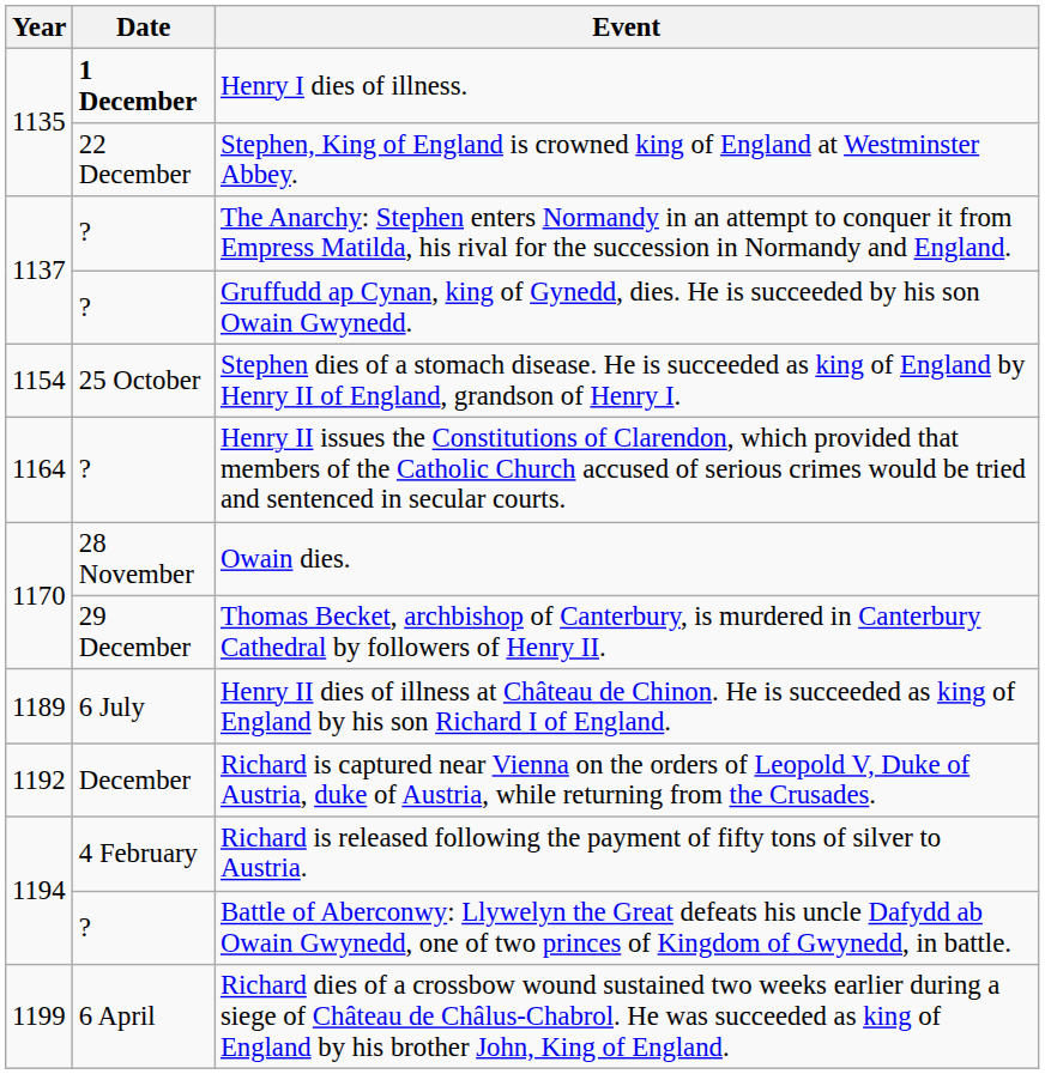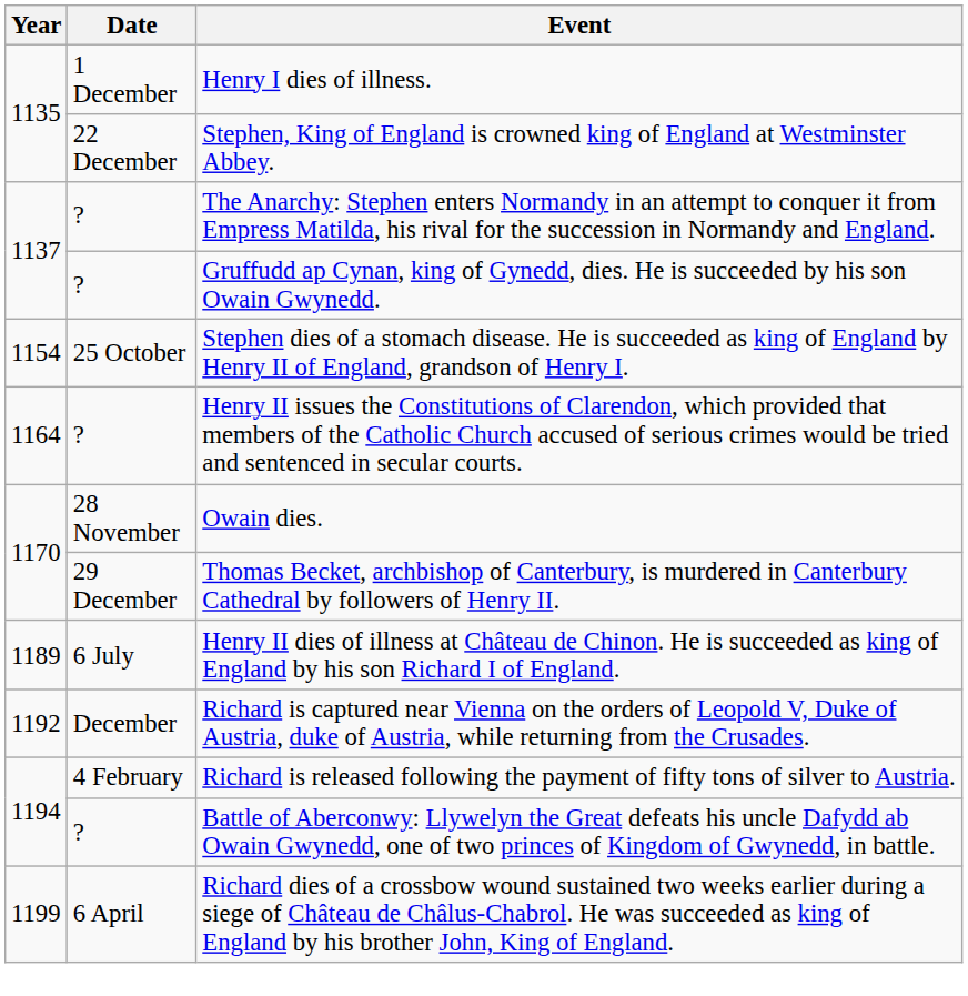Henry I dies of illness. | Date: bold -> normal
